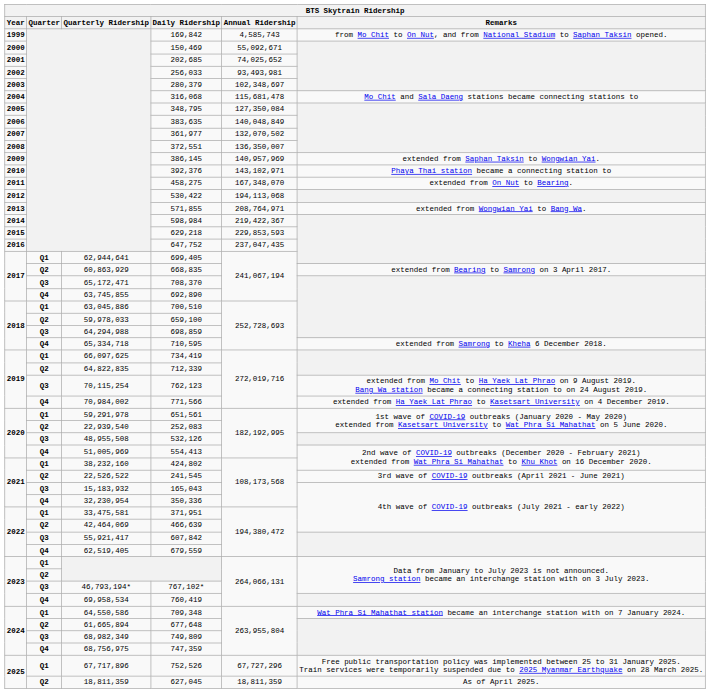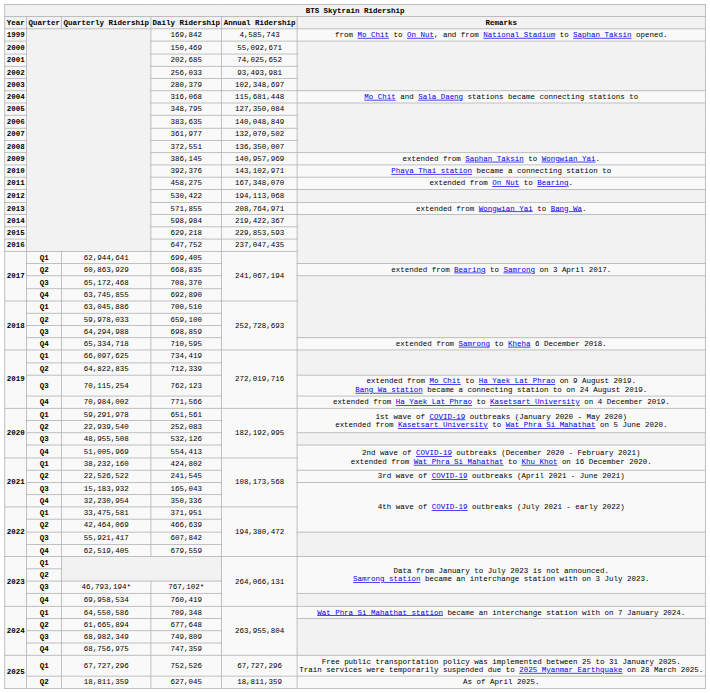316,068 | Annual Ridership: 115,681,478 -> 115,681,448
708,370 | Quarterly Ridership: 65,172,471 -> 65,172,468
752,526 | Quarterly Ridership: 67,717,896 -> 67,727,296
